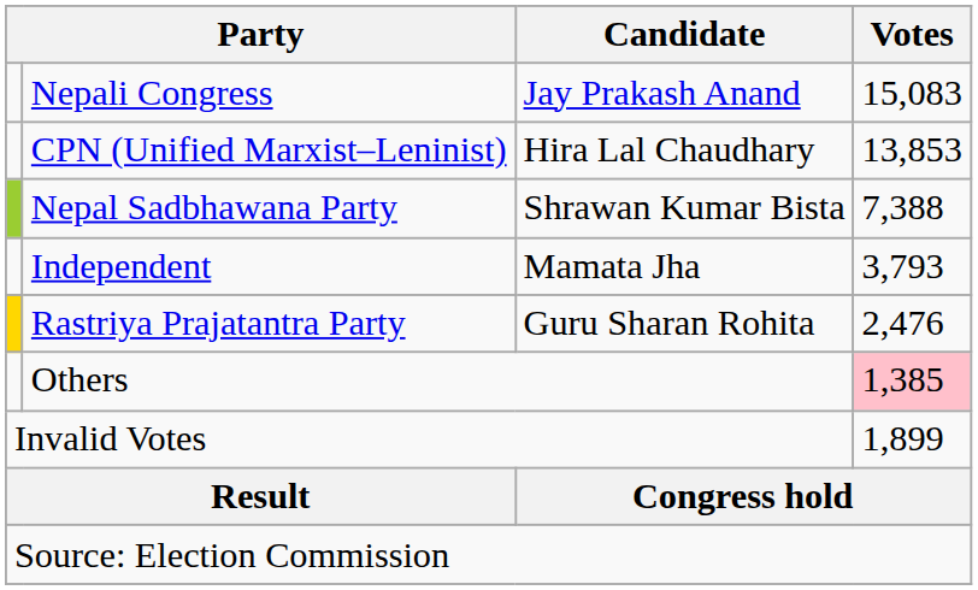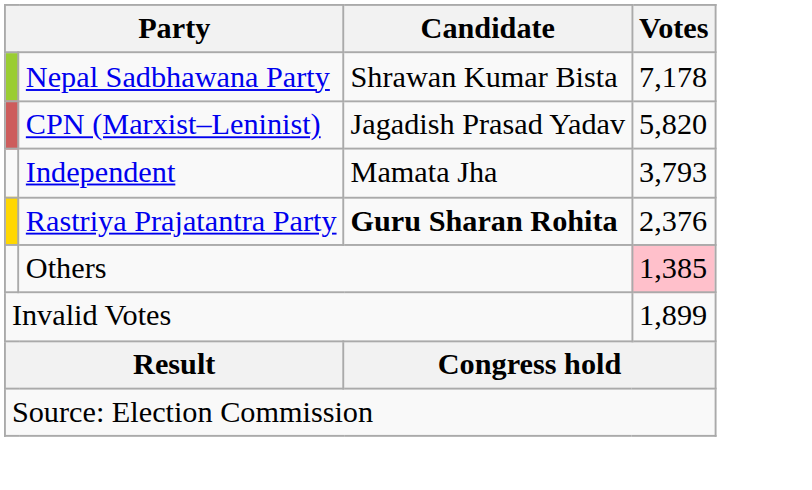- row: Nepali Congress | Jay Prakash Anand | 15,083
- row: CPN (Unified Marxist–Leninist) | Hira Lal Chaudhary | 13,853
Nepal Sadbhawana Party | Votes: 7,388 -> 7,178
+ row: CPN (Marxist–Leninist) | Jagadish Prasad Yadav | 5,820
Rastriya Prajatantra Party | Candidate: normal -> bold
Rastriya Prajatantra Party | Votes: 2,476 -> 2,376
